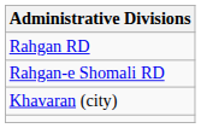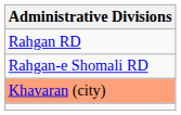row 4 | column 1: no background -> lightsalmon background
